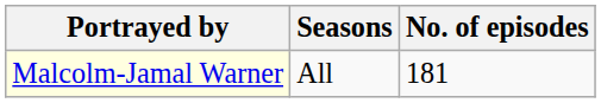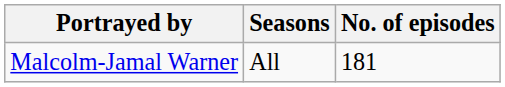row 2 | Portrayed by: lightyellow background -> no background
